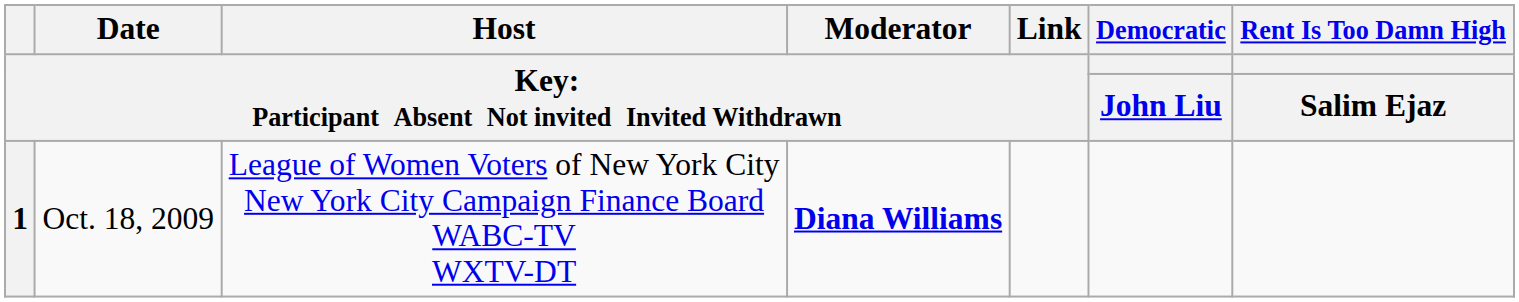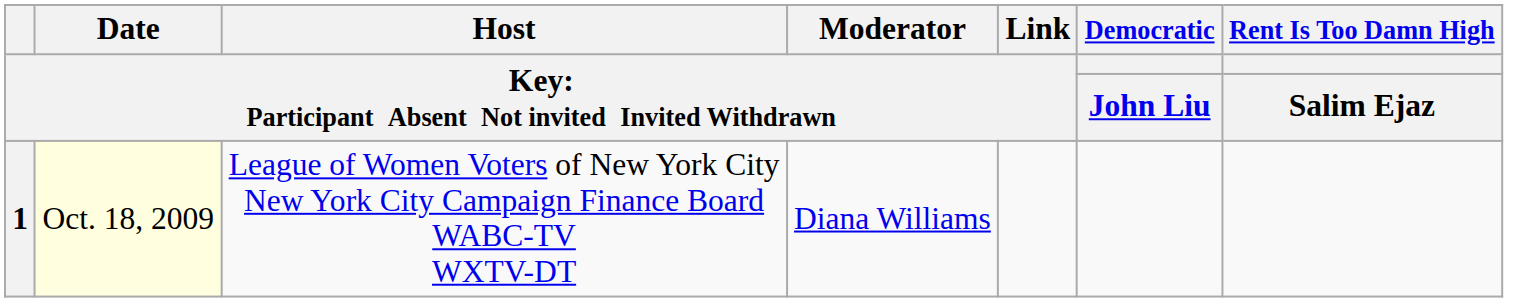1 | column 2: no background -> lightyellow background
1 | column 4: bold -> normal
